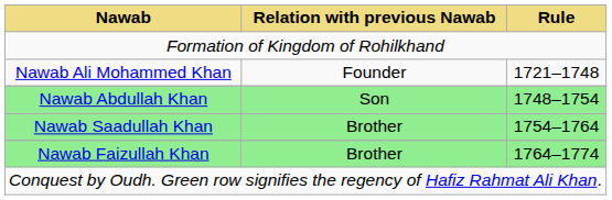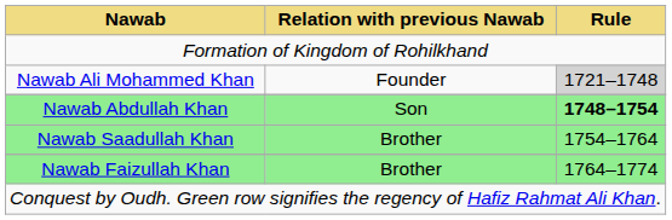Nawab Ali Mohammed Khan | Rule: no background -> lightgrey background
Nawab Abdullah Khan | Rule: normal -> bold
